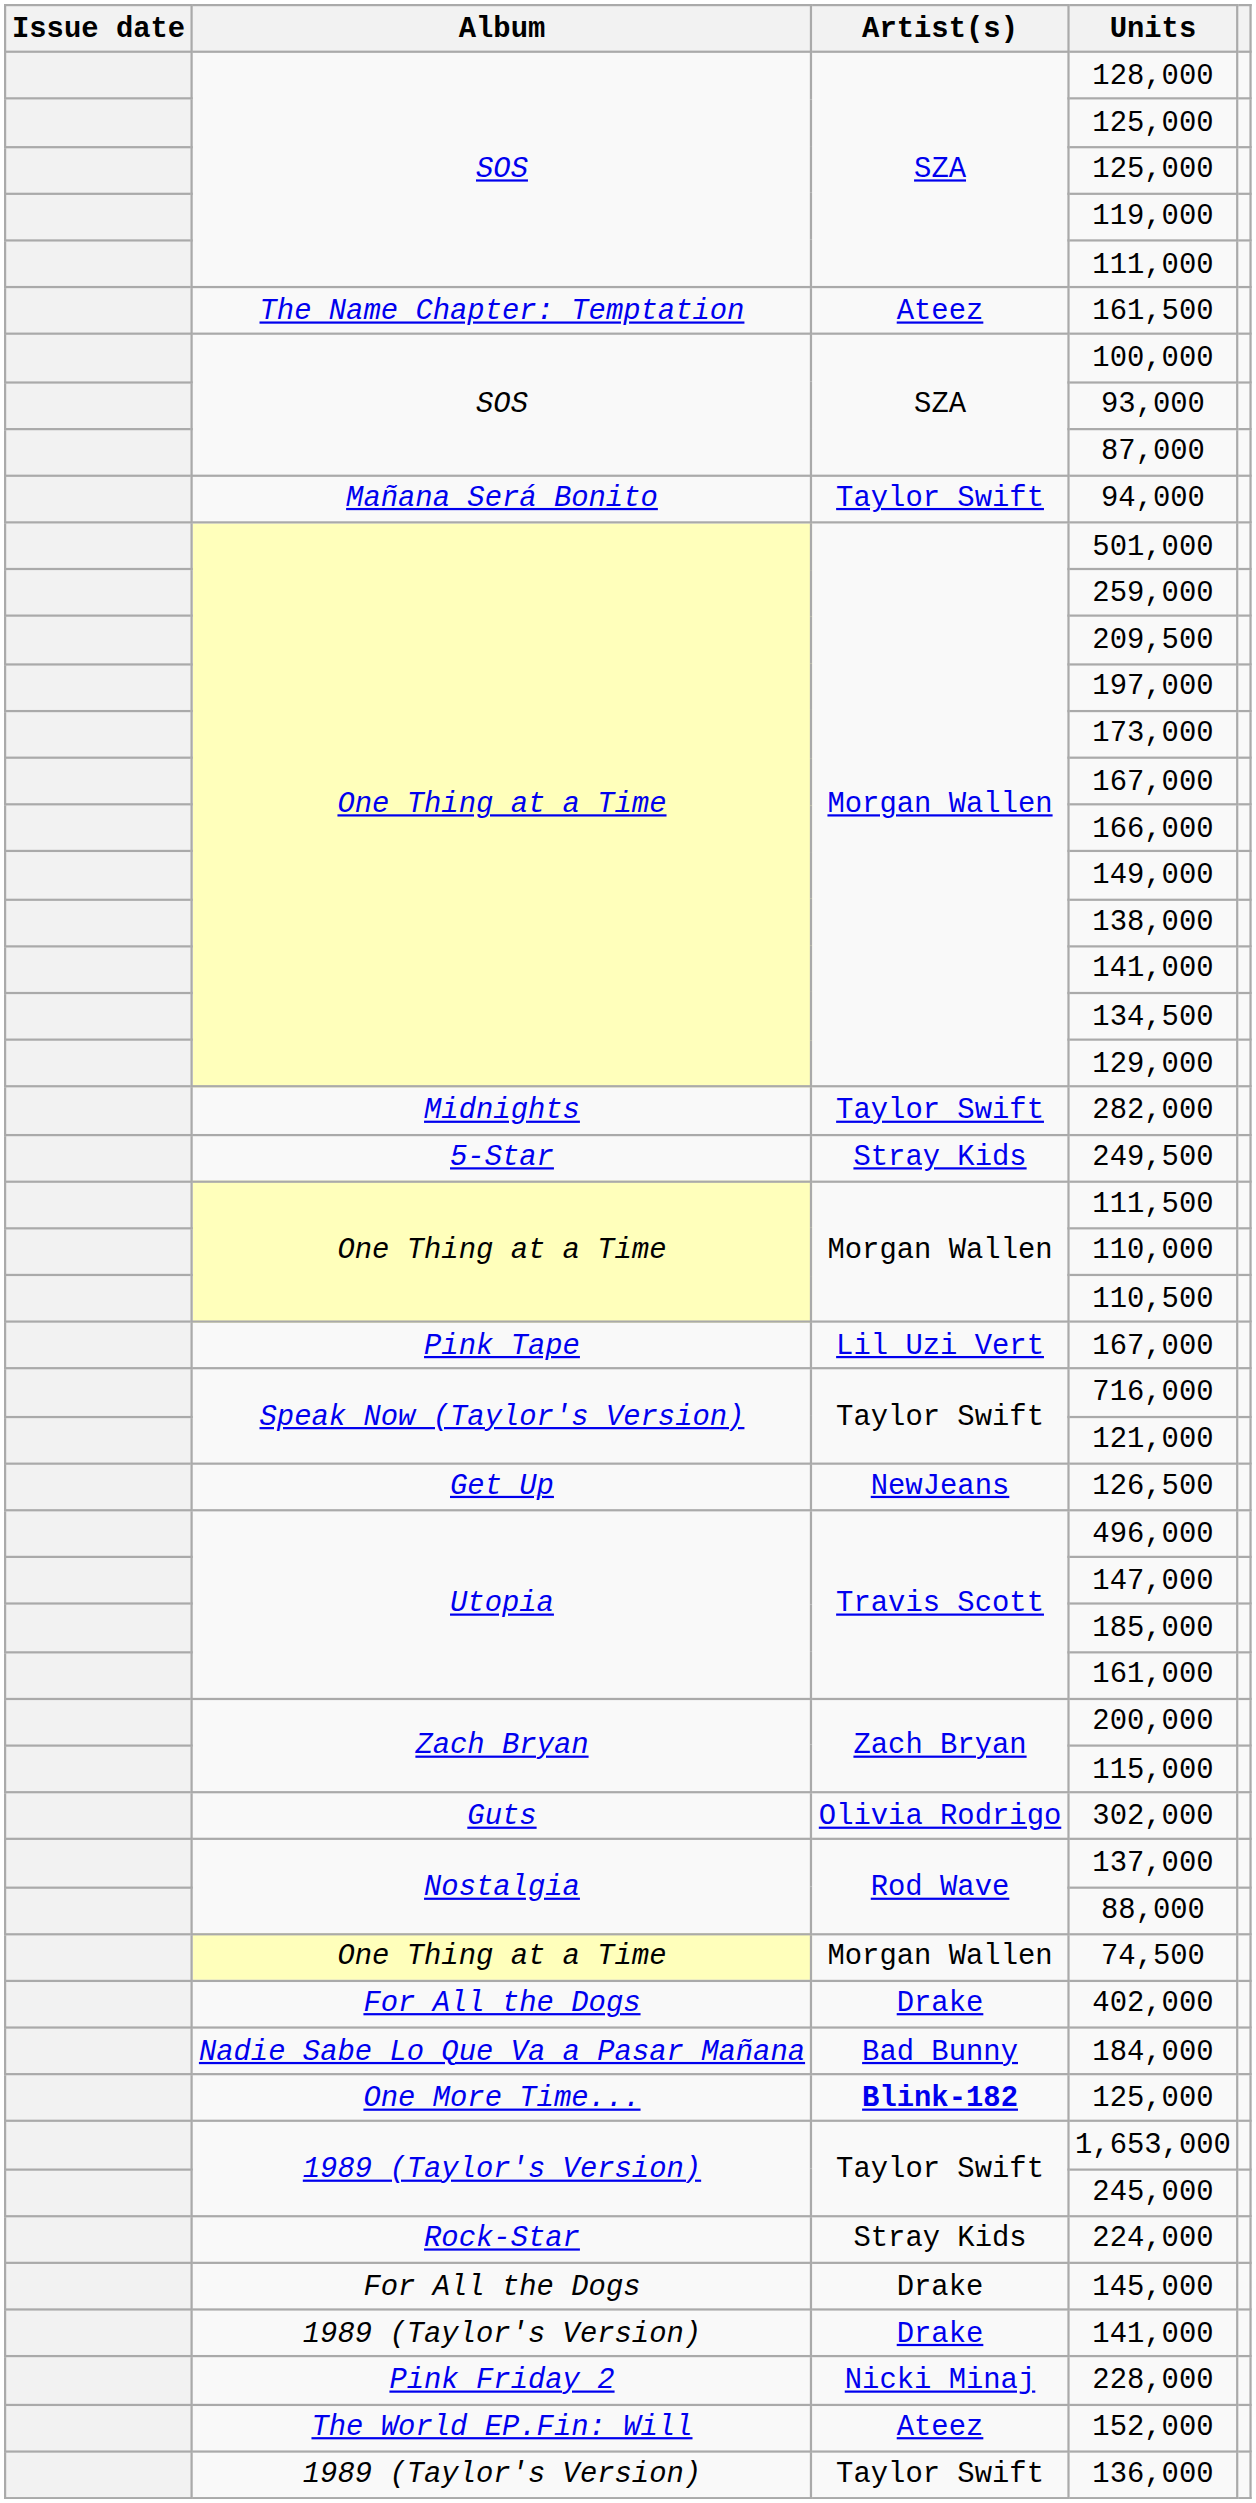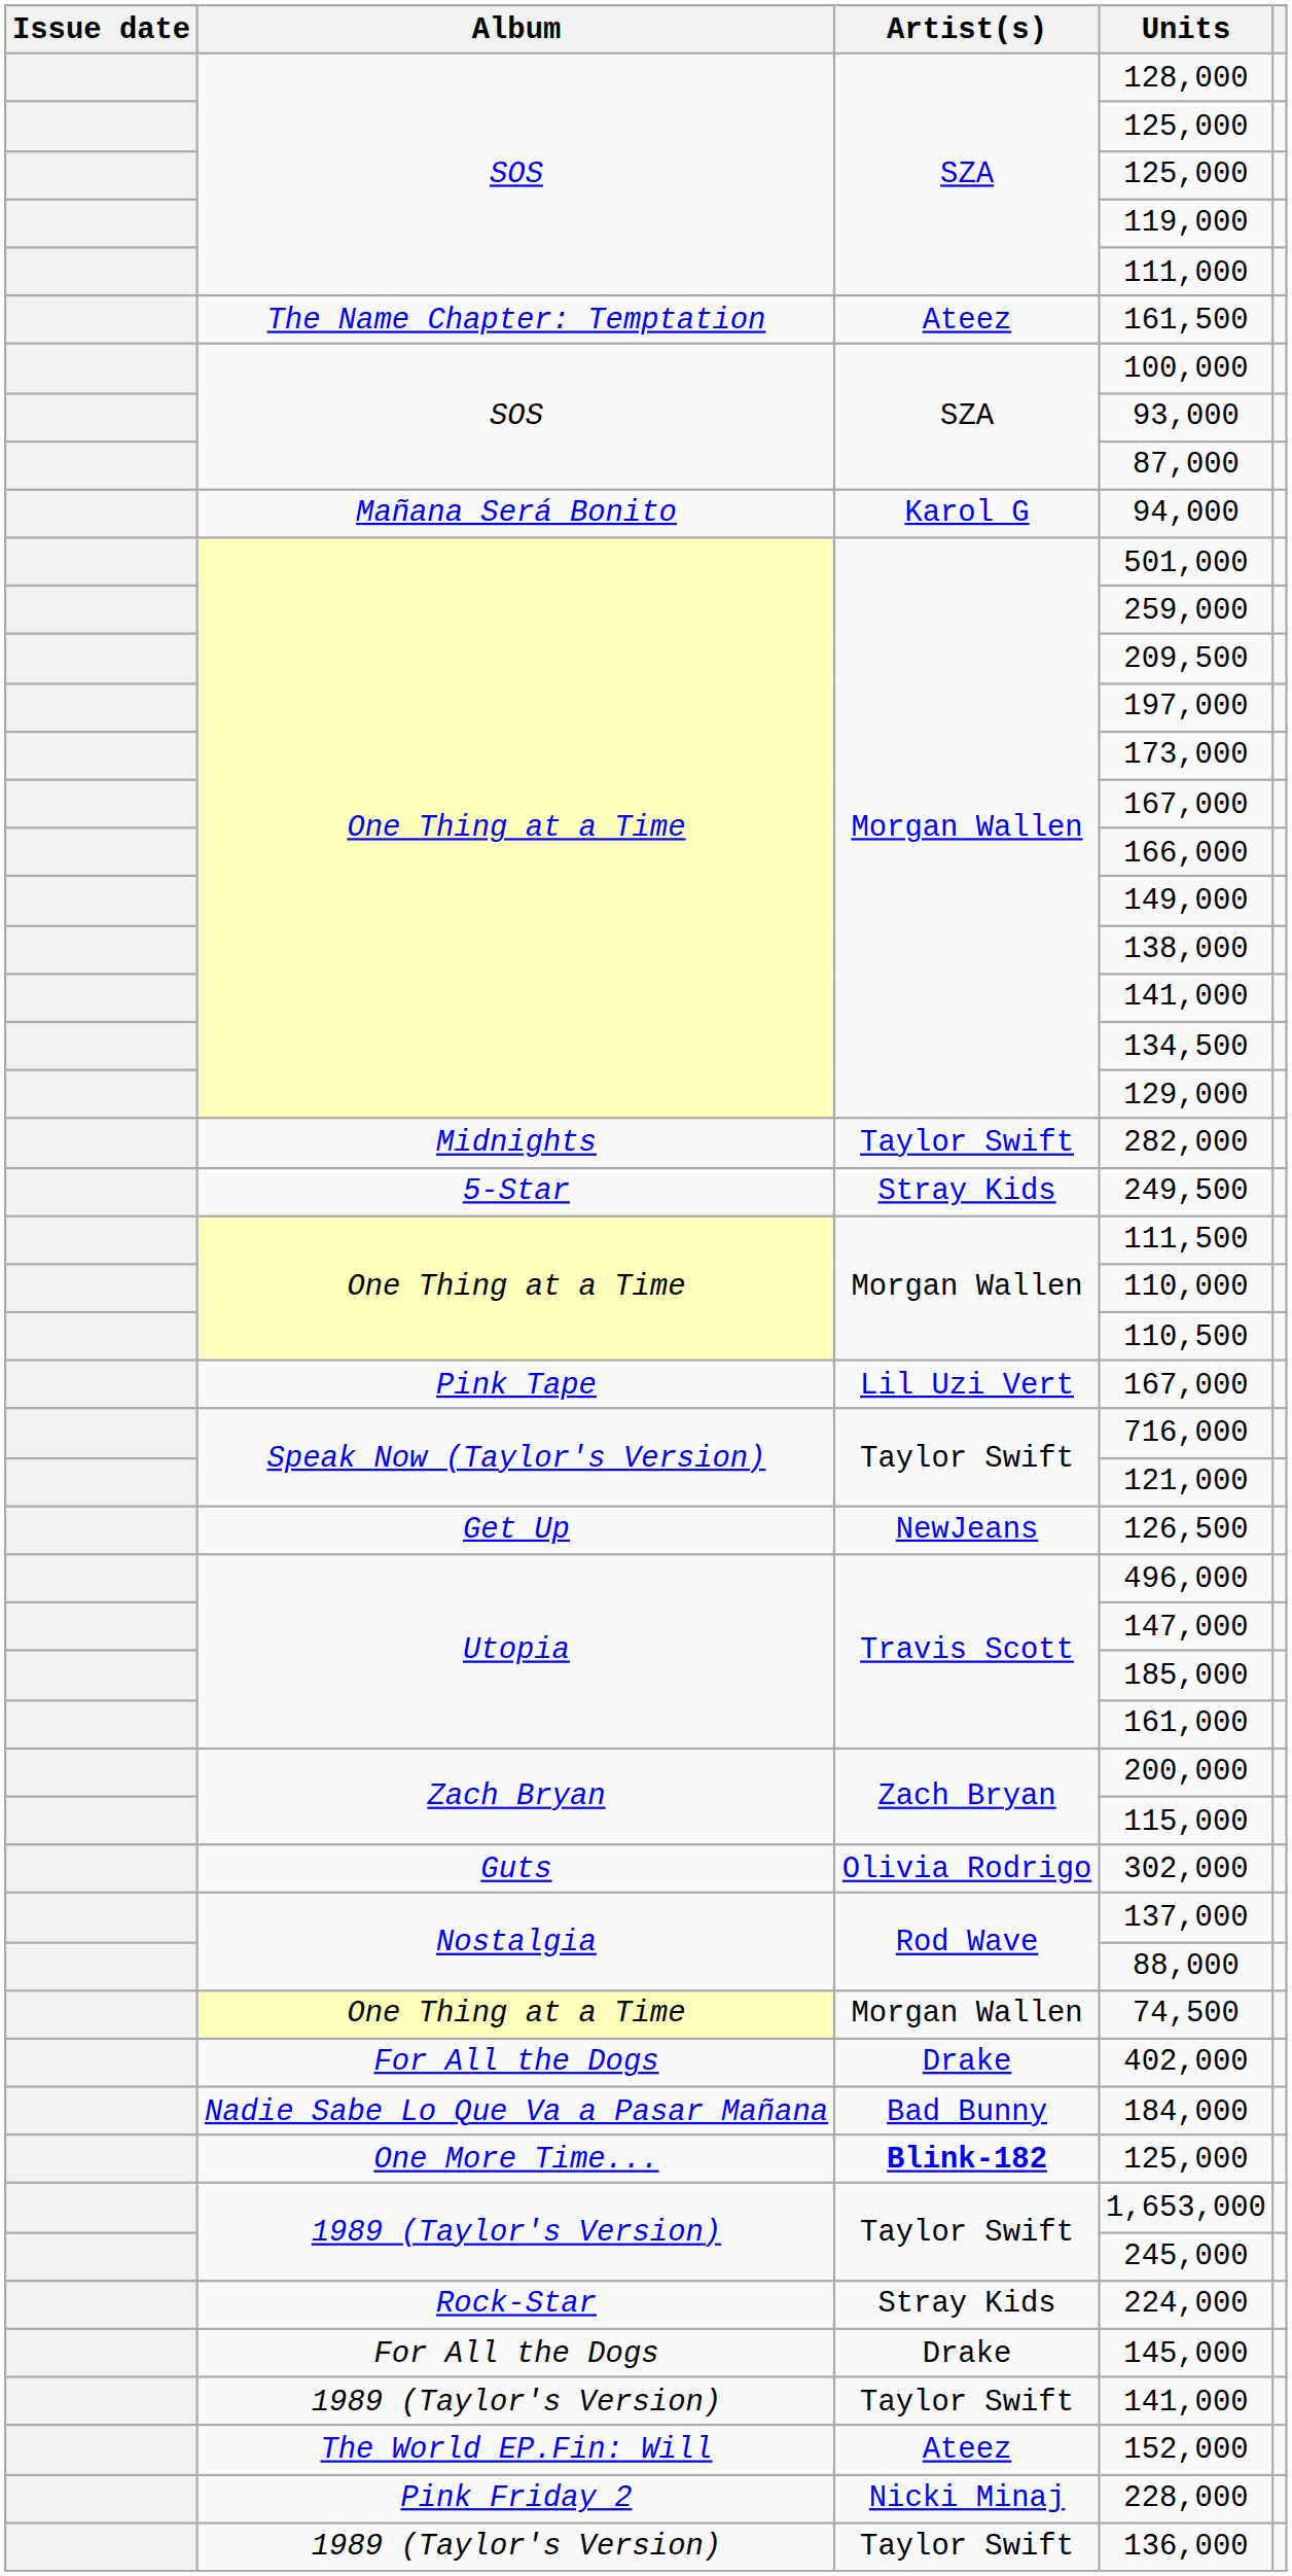94,000 | Artist(s): Taylor Swift -> Karol G
1989 (Taylor's Version) / 141,000 | Artist(s): Drake -> Taylor Swift
rows swapped: 152,000 <-> 228,000
